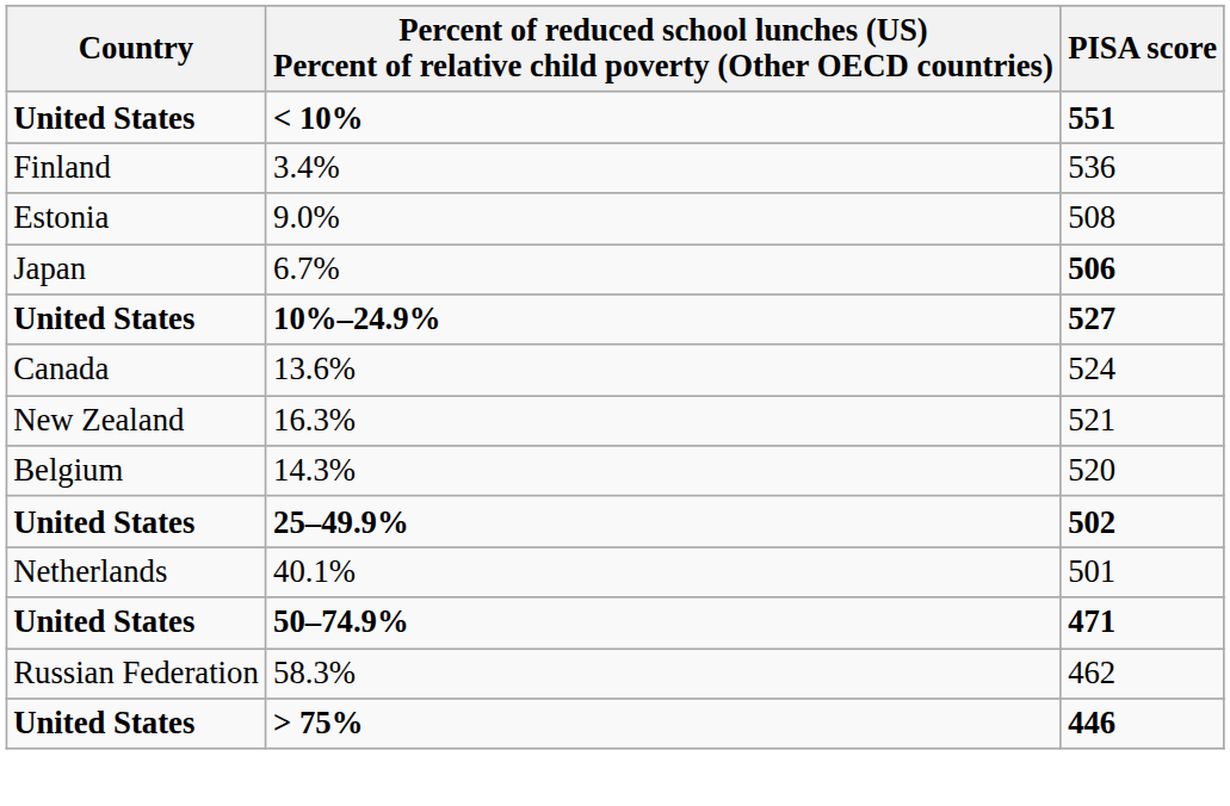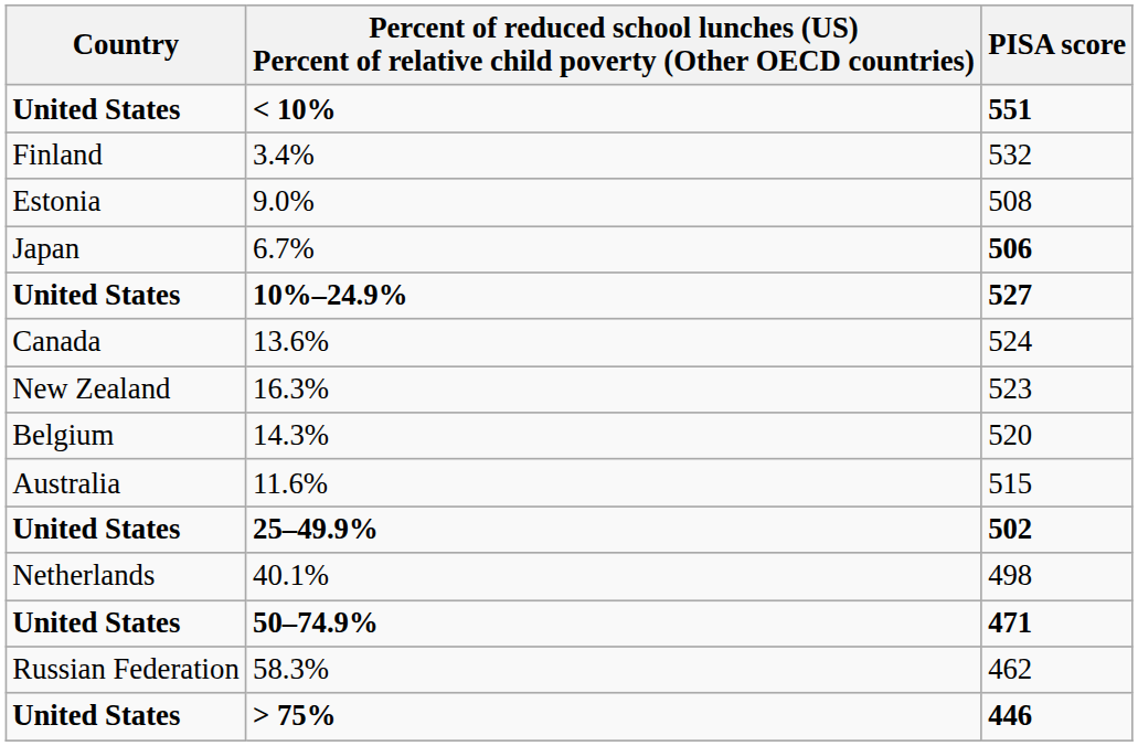3.4% | PISA score: 536 -> 532
16.3% | PISA score: 521 -> 523
+ row: Australia | 11.6% | 515
40.1% | PISA score: 501 -> 498
